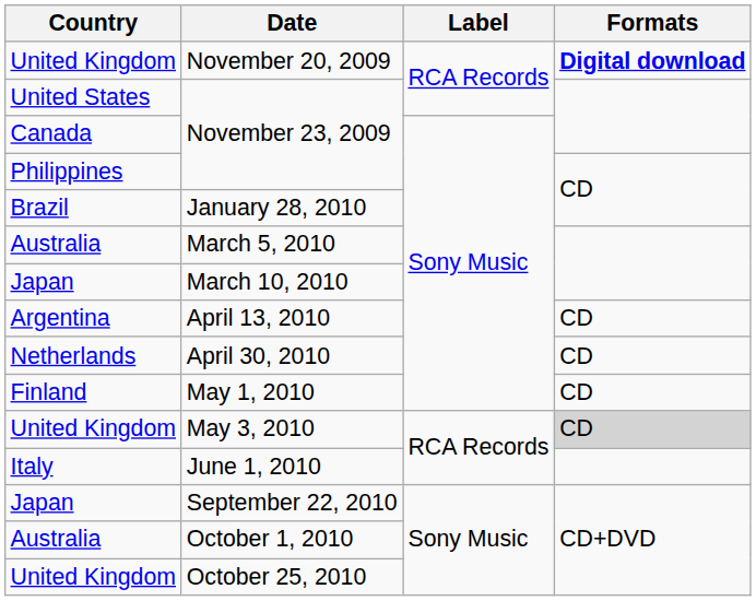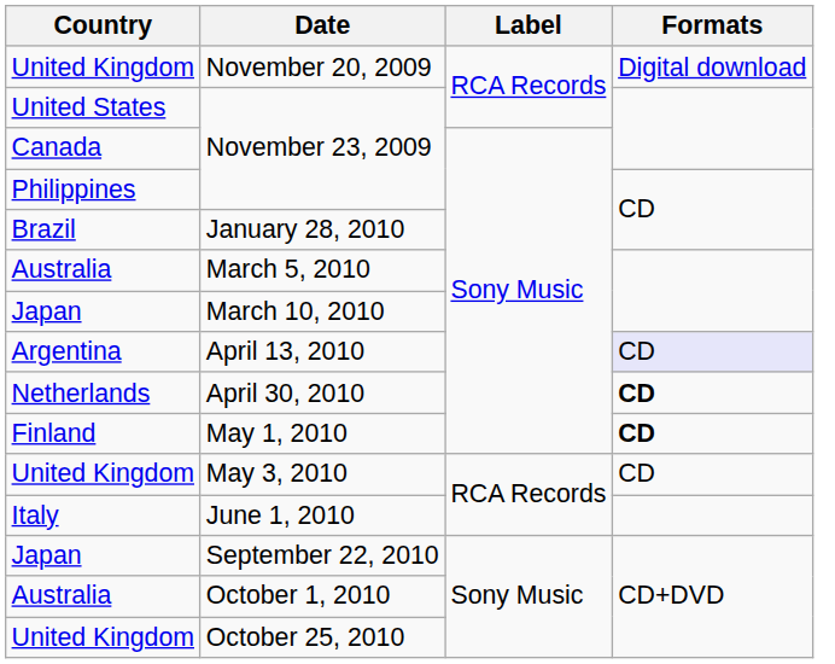November 20, 2009 | Formats: bold -> normal
April 13, 2010 | Formats: no background -> lavender background
April 30, 2010 | Formats: normal -> bold
May 1, 2010 | Formats: normal -> bold
May 3, 2010 | Formats: lightgrey background -> no background
